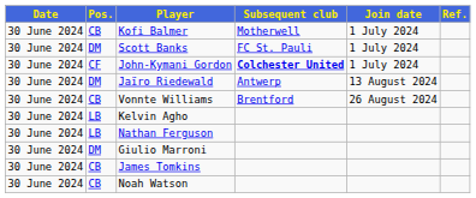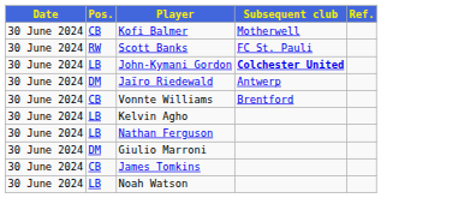- column: Join date | 1 July 2024 | 1 July 2024 | 1 July 2024 | 13 August 2024 | 26 August 2024
Scott Banks | Pos.: DM -> RW
John-Kymani Gordon | Pos.: CF -> LB
Noah Watson | Pos.: CB -> LB
